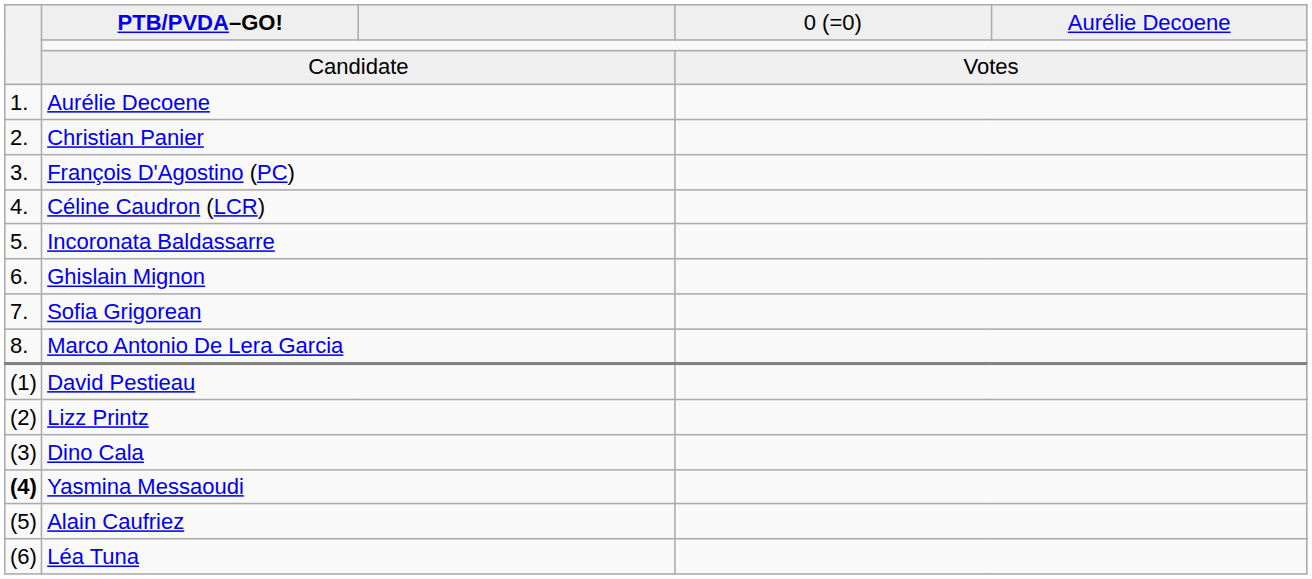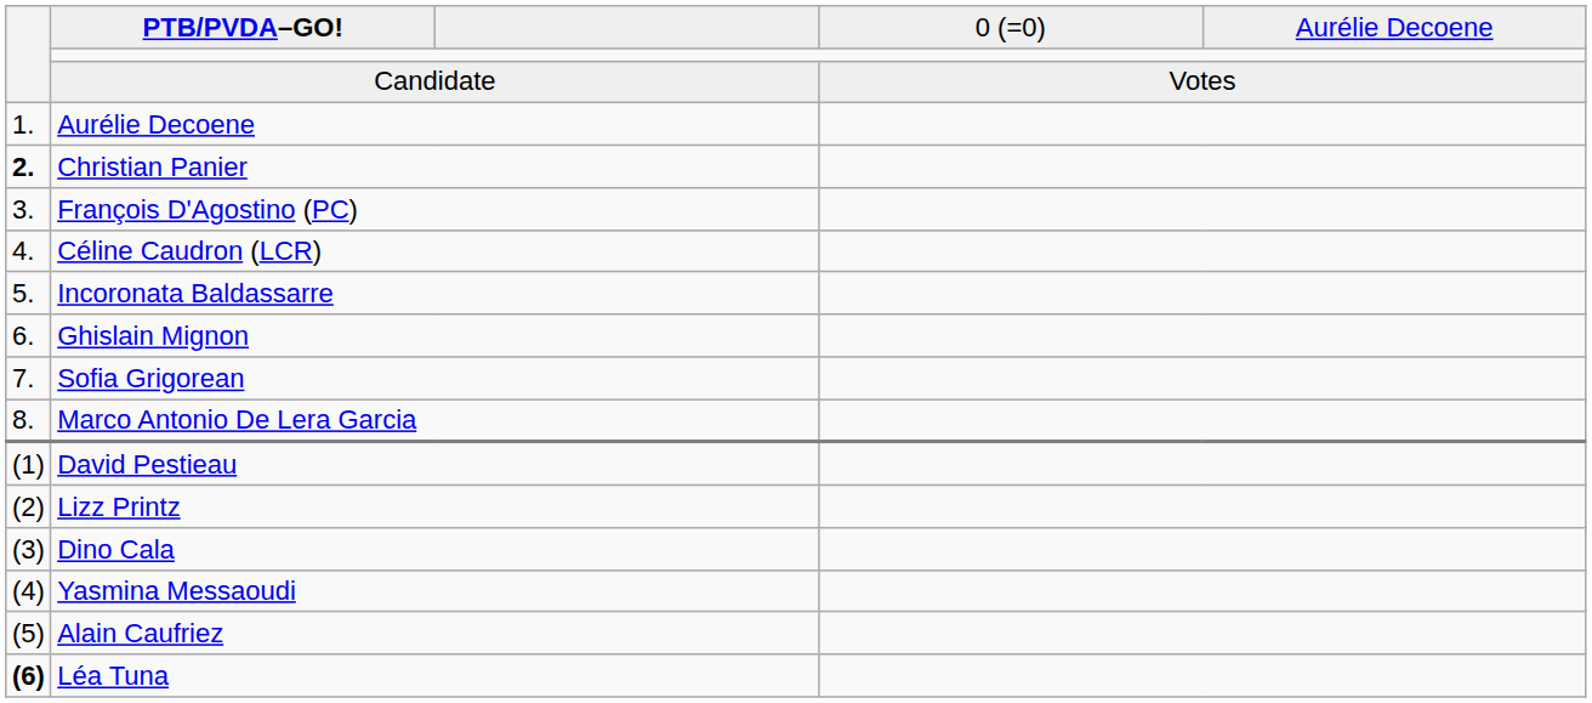Christian Panier | column 1: normal -> bold
Yasmina Messaoudi | column 1: bold -> normal
Léa Tuna | column 1: normal -> bold
